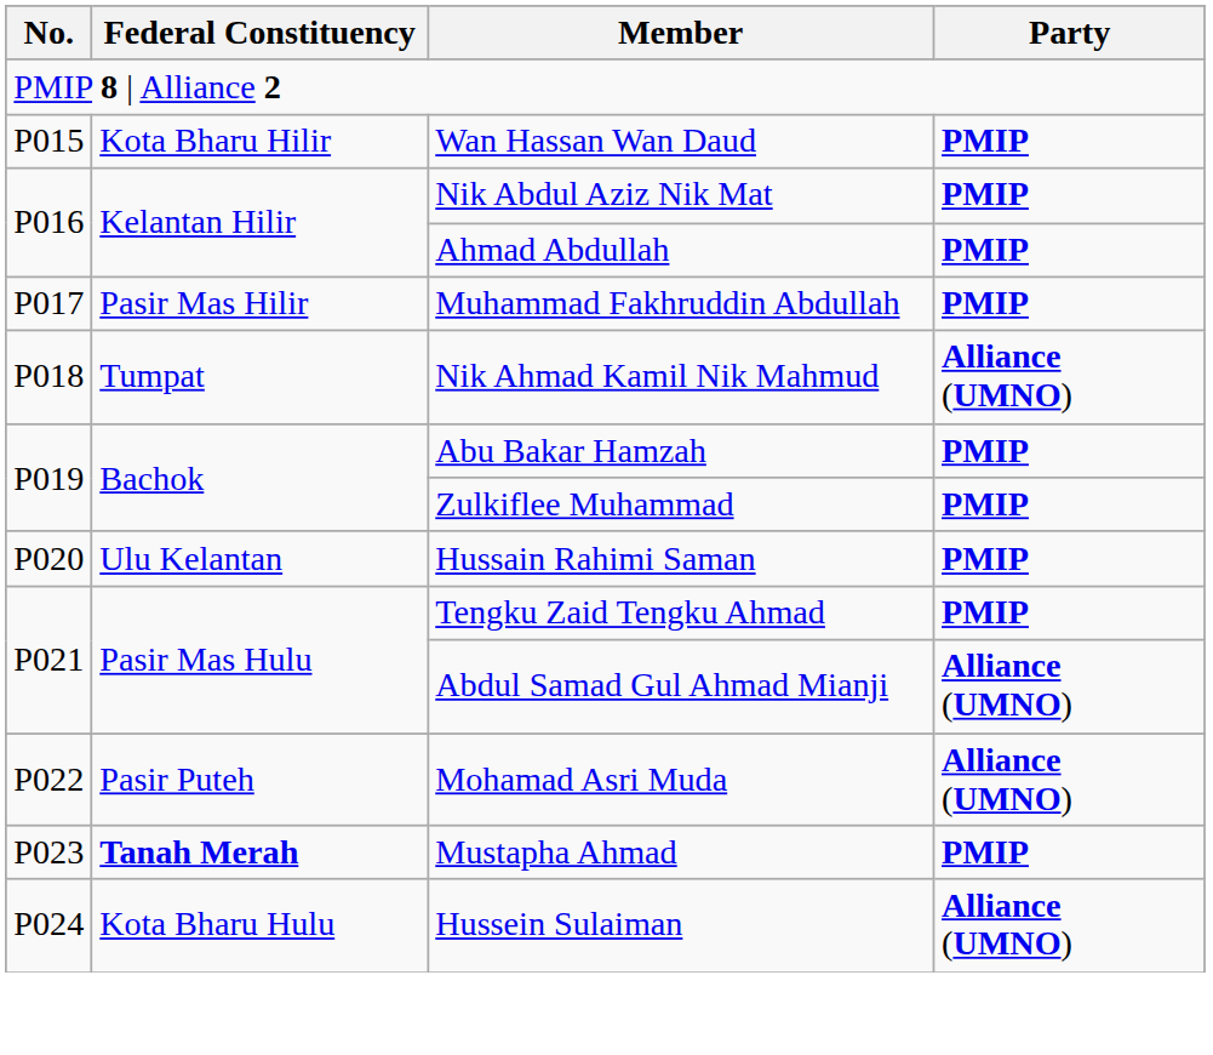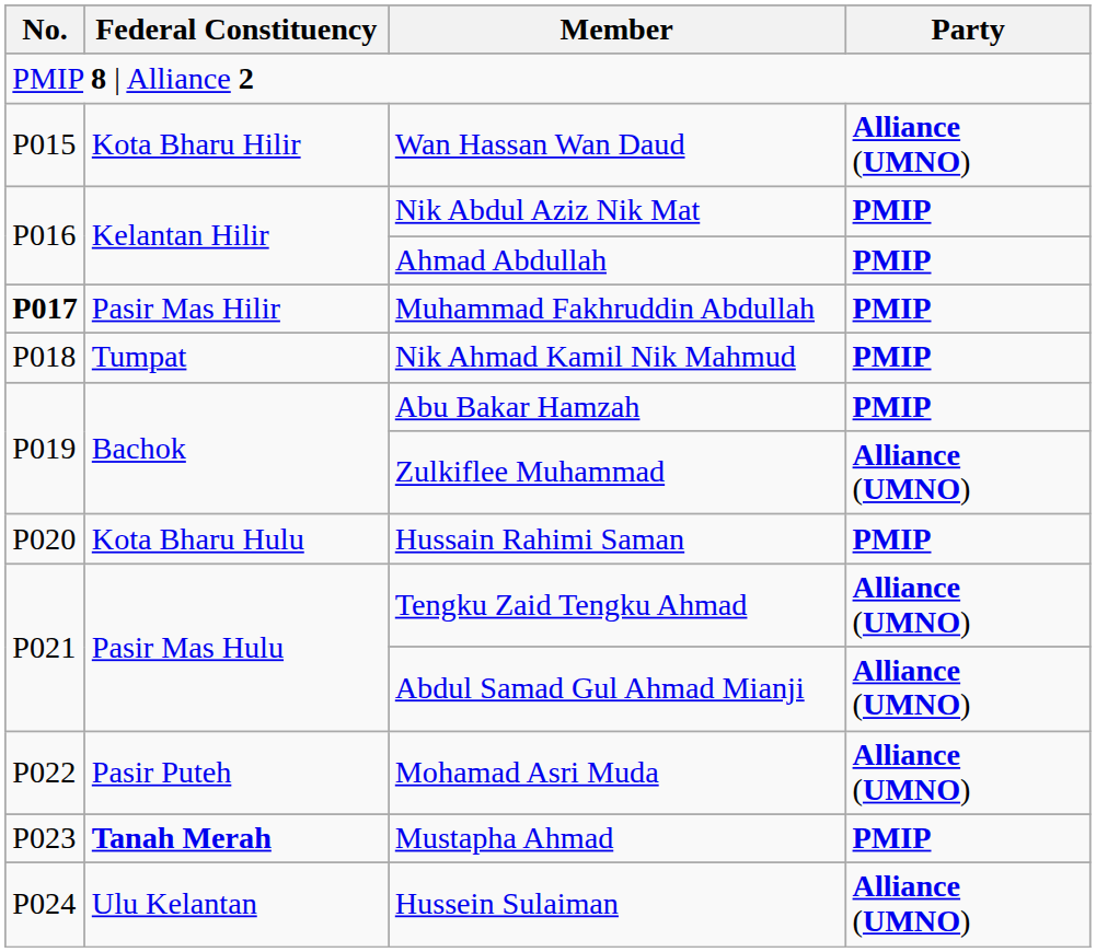Wan Hassan Wan Daud | Party: PMIP -> Alliance (UMNO)
Muhammad Fakhruddin Abdullah | No.: normal -> bold
Nik Ahmad Kamil Nik Mahmud | Party: Alliance (UMNO) -> PMIP
Zulkiflee Muhammad | Party: PMIP -> Alliance (UMNO)
Hussain Rahimi Saman | Federal Constituency: Ulu Kelantan -> Kota Bharu Hulu
Tengku Zaid Tengku Ahmad | Party: PMIP -> Alliance (UMNO)
Hussein Sulaiman | Federal Constituency: Kota Bharu Hulu -> Ulu Kelantan
